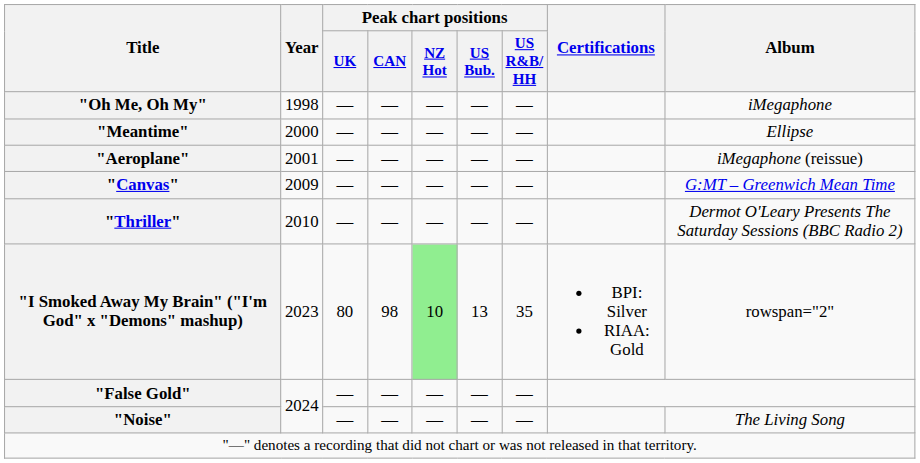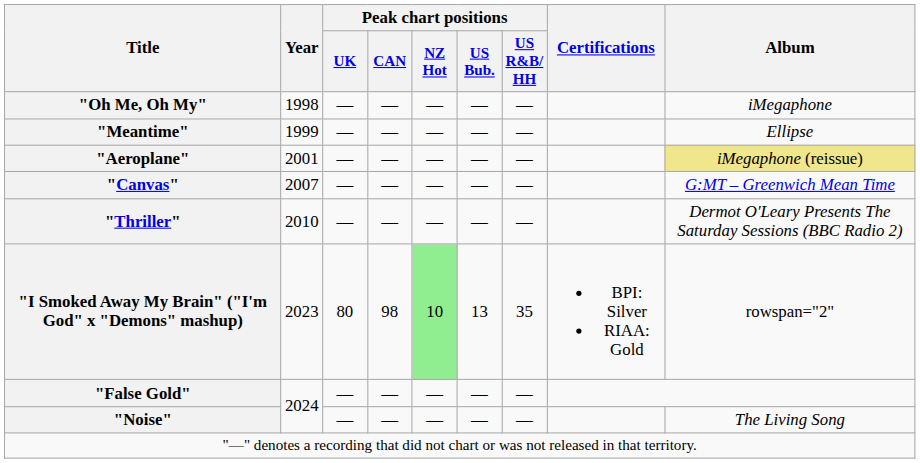"Meantime" | Year: 2000 -> 1999
"Aeroplane" | Album: no background -> khaki background
"Canvas" | Year: 2009 -> 2007
